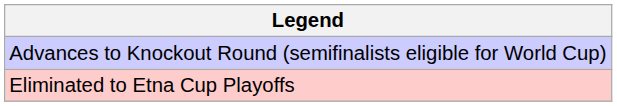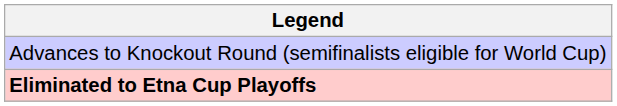row 3 | column 1: normal -> bold
